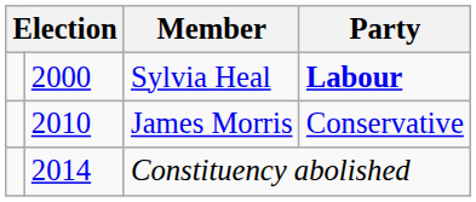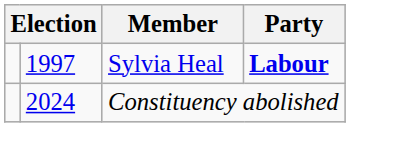Sylvia Heal | column 2: 2000 -> 1997
- row: 2010 | James Morris | Conservative
Constituency abolished | column 2: 2014 -> 2024
